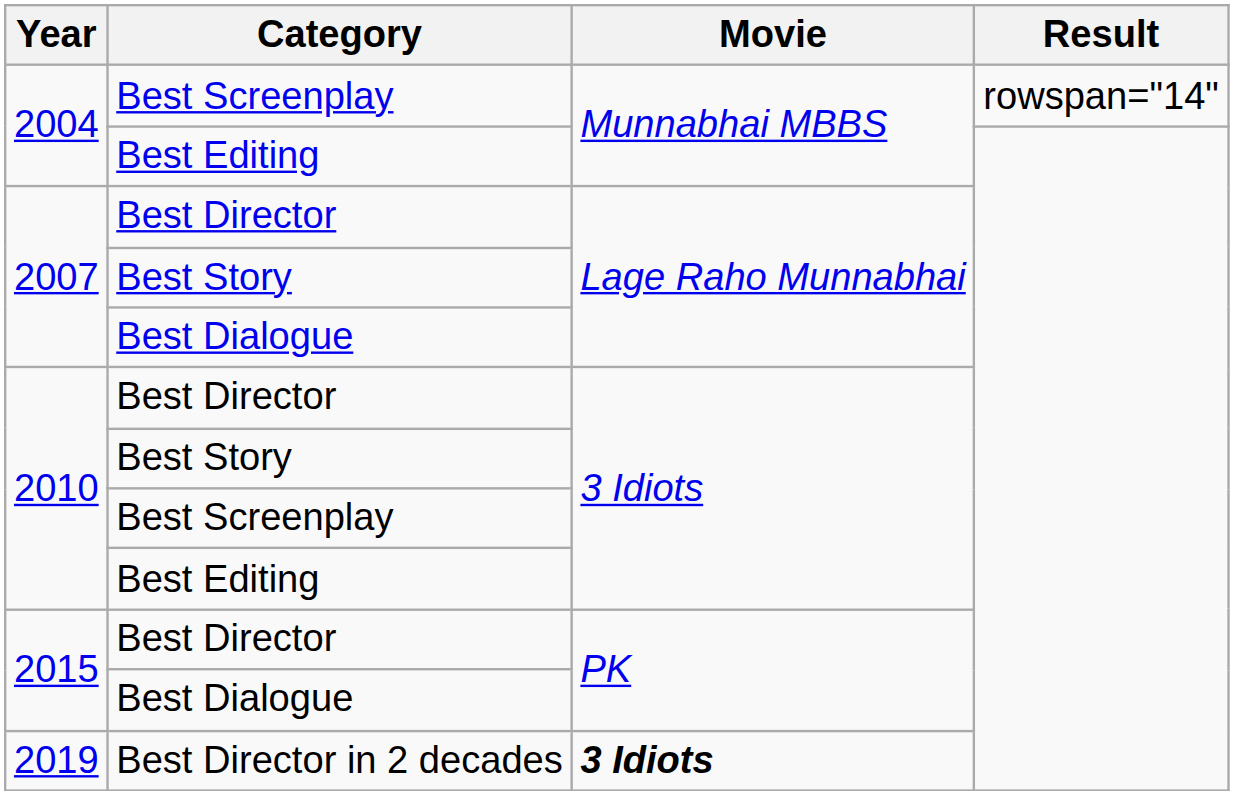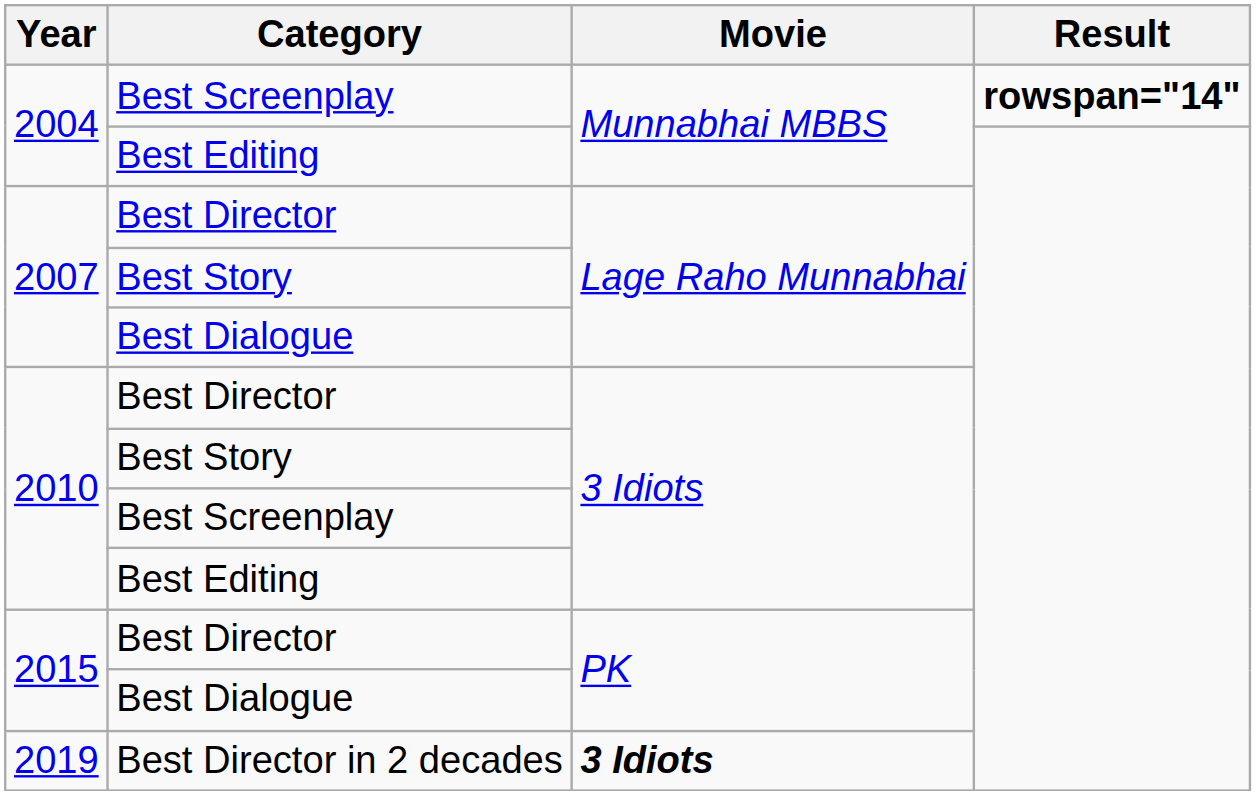2004 / Best Screenplay | Result: normal -> bold
